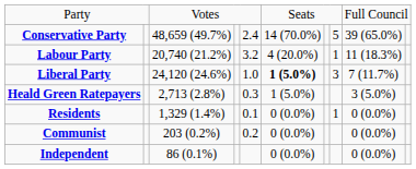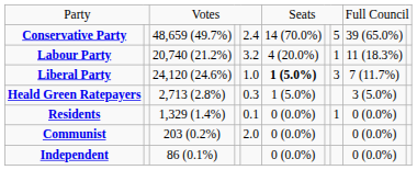Communist | column 5: 0.2 -> 2.0
